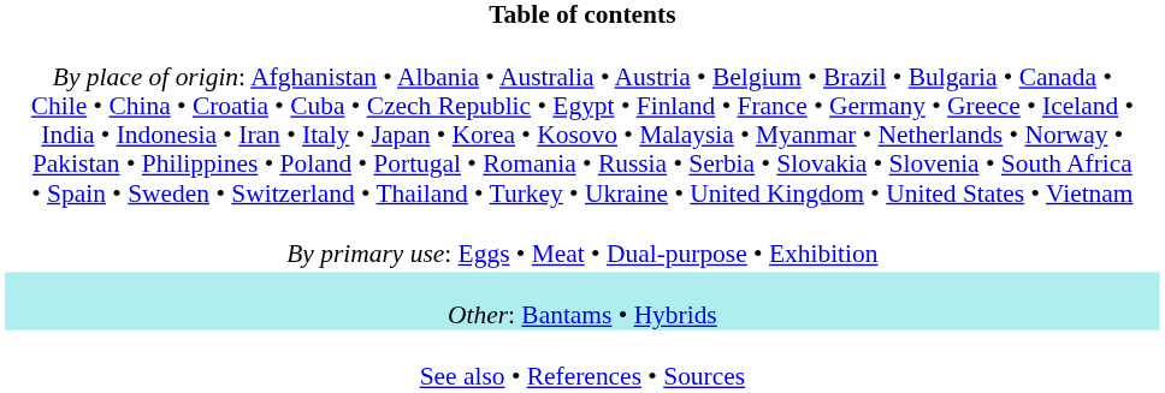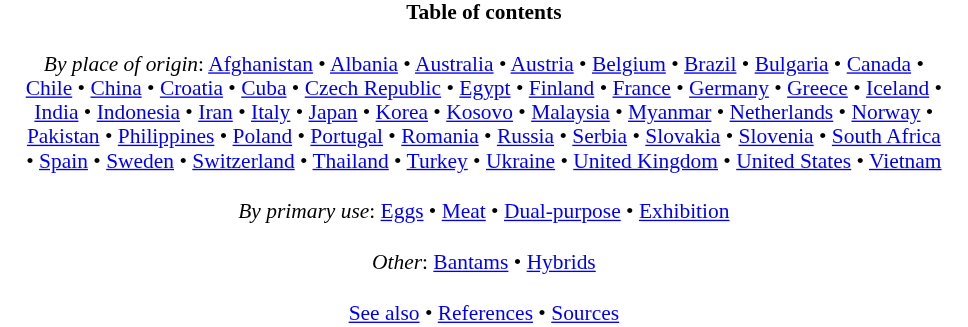row 4 | column 1: paleturquoise background -> no background
